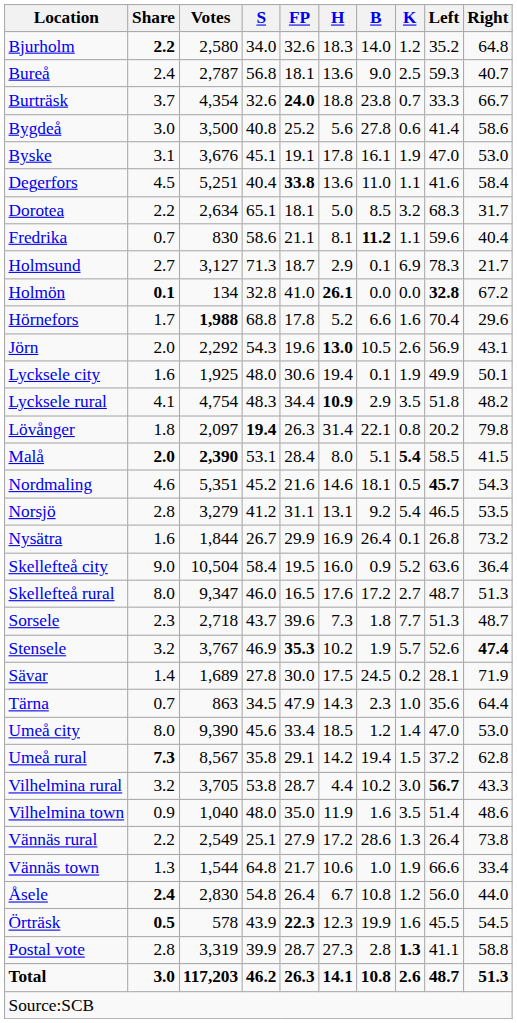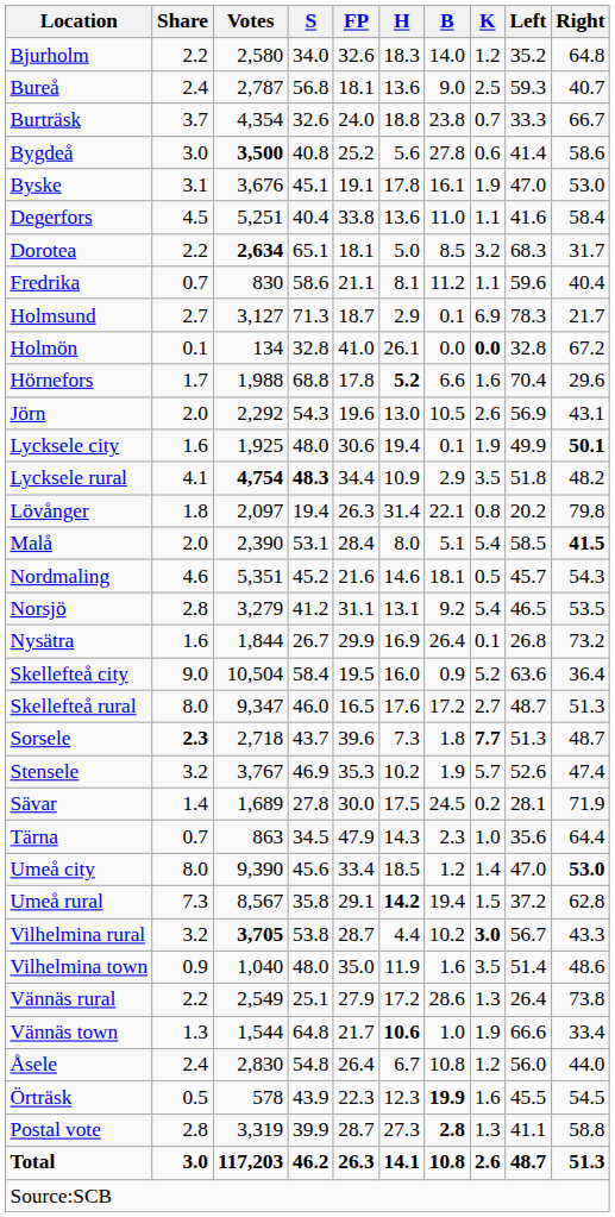Bjurholm | Share: bold -> normal
Burträsk | FP: bold -> normal
Bygdeå | Votes: normal -> bold
Degerfors | FP: bold -> normal
Dorotea | Votes: normal -> bold
Fredrika | B: bold -> normal
Holmön | Share: bold -> normal
Holmön | H: bold -> normal
Holmön | K: normal -> bold
Holmön | Left: bold -> normal
Hörnefors | Votes: bold -> normal
Hörnefors | H: normal -> bold
Jörn | H: bold -> normal
Lycksele city | Right: normal -> bold
Lycksele rural | Votes: normal -> bold
Lycksele rural | S: normal -> bold
Lycksele rural | H: bold -> normal
Lövånger | S: bold -> normal
Malå | Share: bold -> normal
Malå | Votes: bold -> normal
Malå | K: bold -> normal
Malå | Right: normal -> bold
Nordmaling | Left: bold -> normal
Sorsele | Share: normal -> bold
Sorsele | K: normal -> bold
Stensele | FP: bold -> normal
Stensele | Right: bold -> normal
Umeå city | Right: normal -> bold
Umeå rural | Share: bold -> normal
Umeå rural | H: normal -> bold
Vilhelmina rural | Votes: normal -> bold
Vilhelmina rural | K: normal -> bold
Vilhelmina rural | Left: bold -> normal
Vännäs town | H: normal -> bold
Åsele | Share: bold -> normal
Örträsk | Share: bold -> normal
Örträsk | FP: bold -> normal
Örträsk | B: normal -> bold
Postal vote | B: normal -> bold
Postal vote | K: bold -> normal
